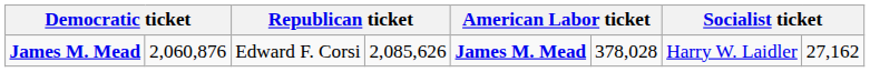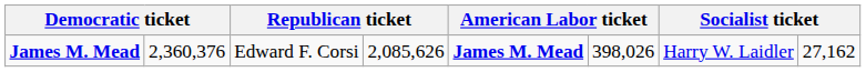row 2 | column 2: 2,060,876 -> 2,360,376
row 2 | column 6: 378,028 -> 398,026
